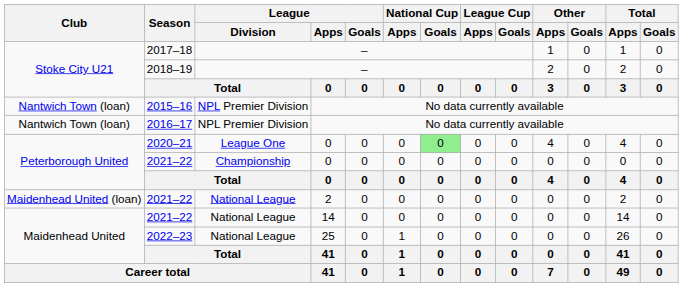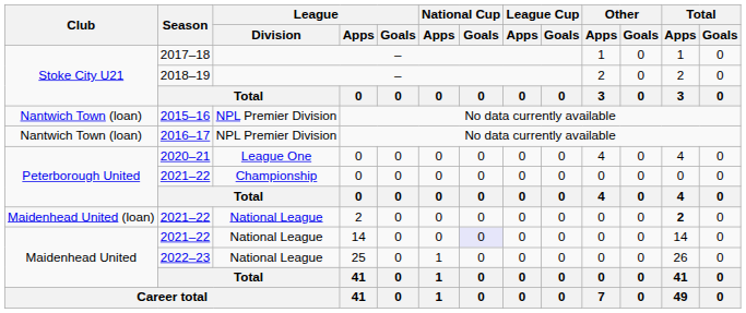2020–21 | National Cup / Goals: lightgreen background -> no background
2021–22 / 2 | Total / Apps: normal -> bold
2021–22 / 14 | National Cup / Goals: no background -> lavender background
